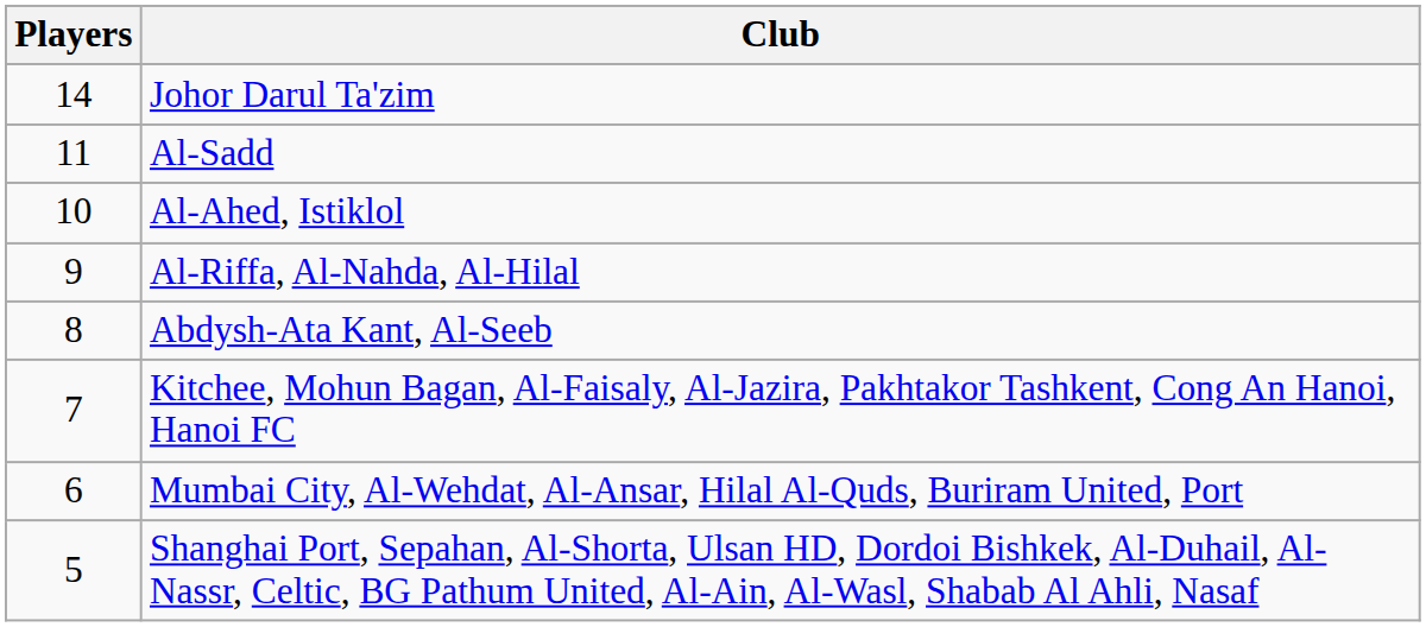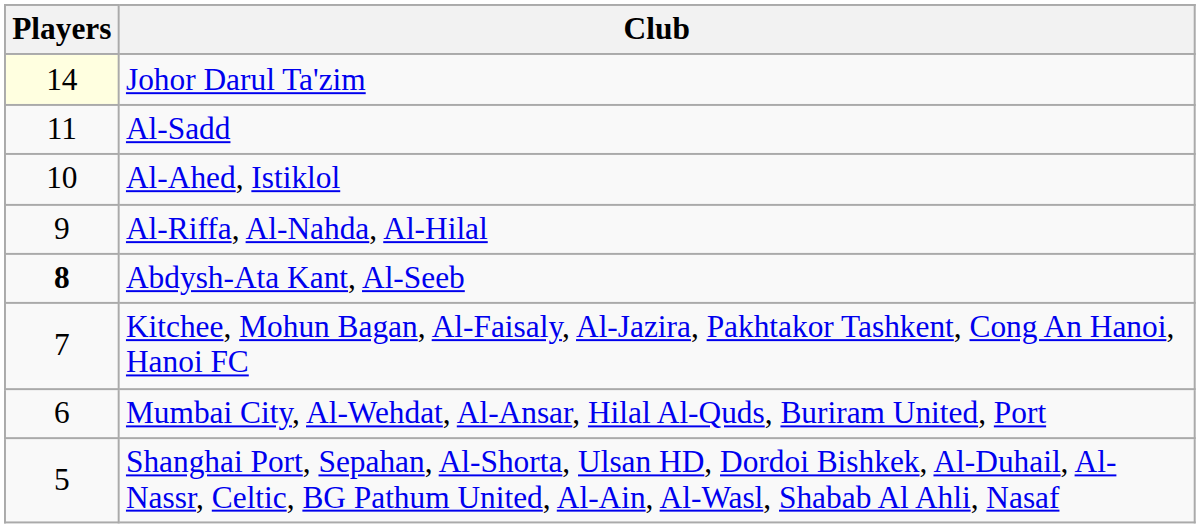Johor Darul Ta'zim | Players: no background -> lightyellow background
Abdysh-Ata Kant, Al-Seeb | Players: normal -> bold
